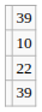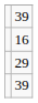row 2 | column 2: 10 -> 16
row 3 | column 2: 22 -> 29
